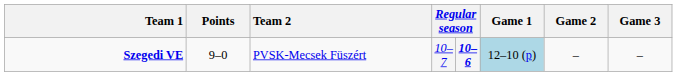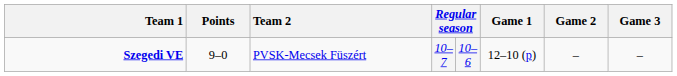Szegedi VE | column 5: bold -> normal
Szegedi VE | Game 1: lightblue background -> no background
